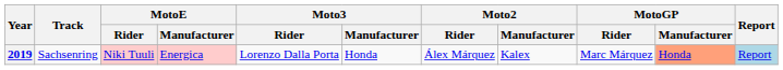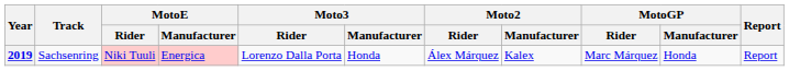2019 | MotoGP / Manufacturer: lightsalmon background -> no background
2019 | Report: lightblue background -> no background
